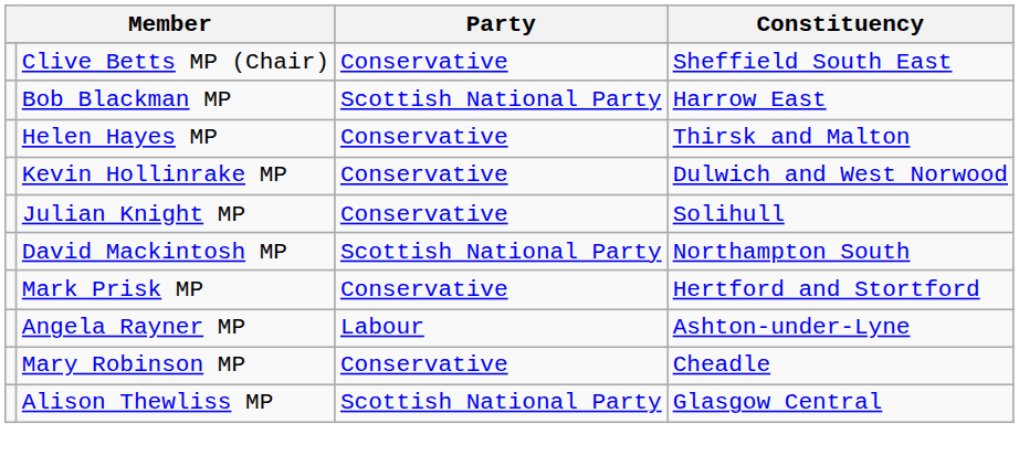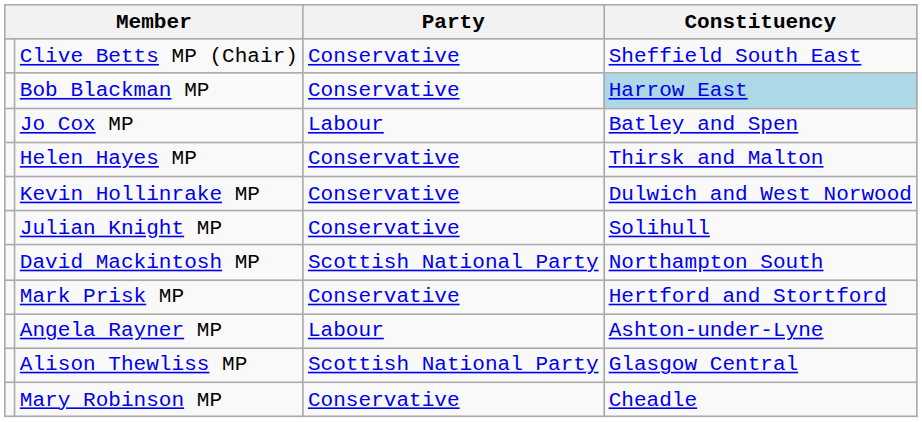Bob Blackman MP | Party: Scottish National Party -> Conservative
Bob Blackman MP | Constituency: no background -> lightblue background
+ row: Jo Cox MP | Labour | Batley and Spen
rows swapped: Mary Robinson MP <-> Alison Thewliss MP
